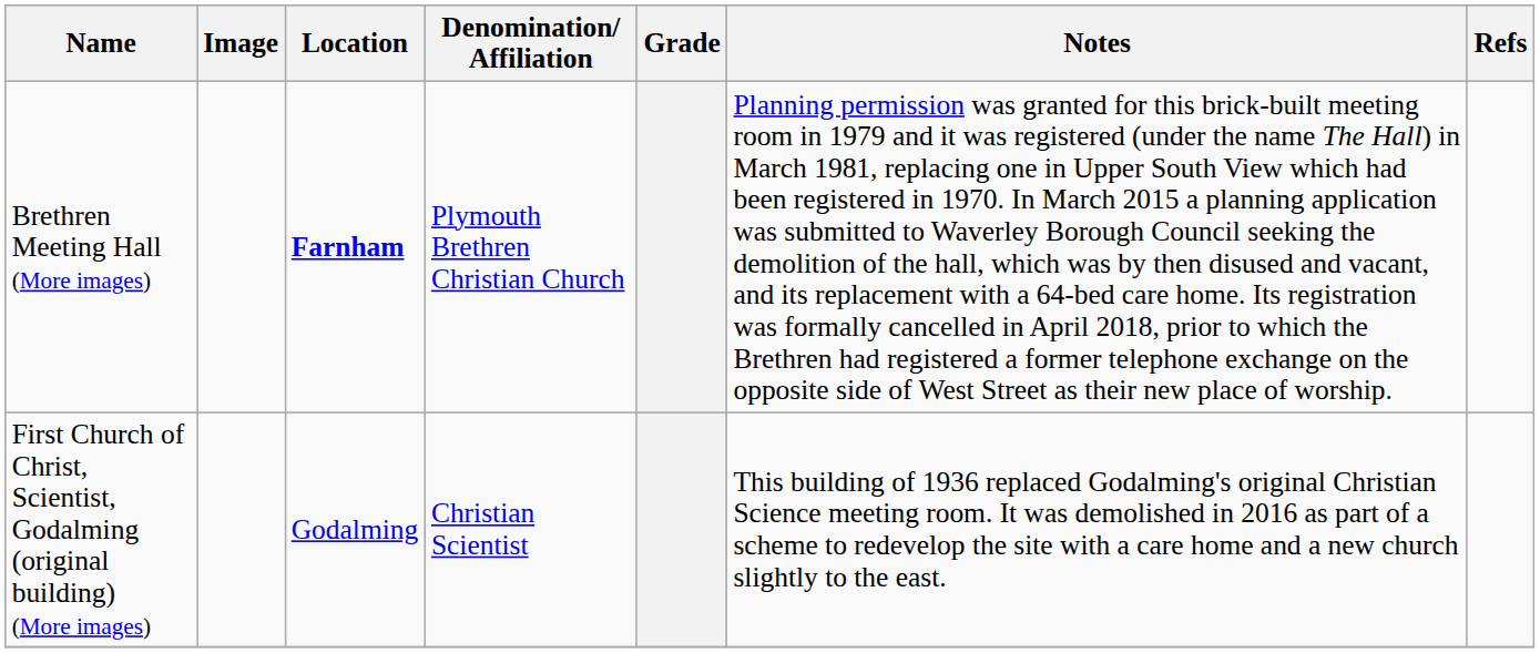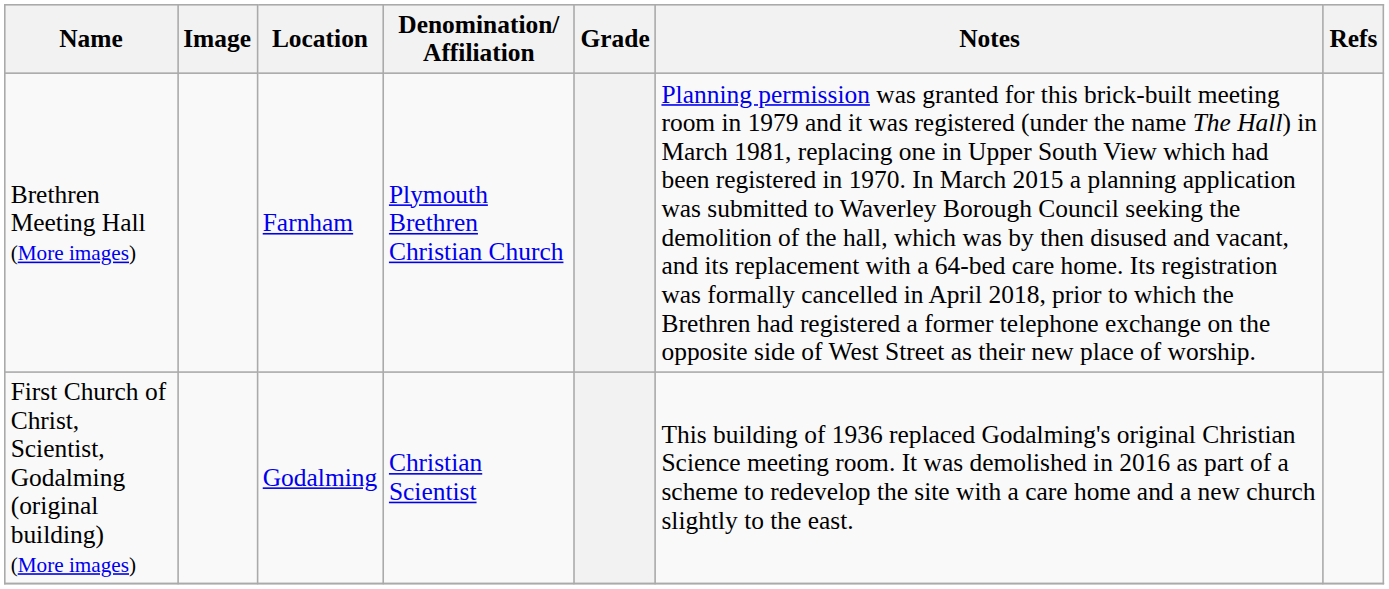Brethren Meeting Hall (More images) | Location: bold -> normal
